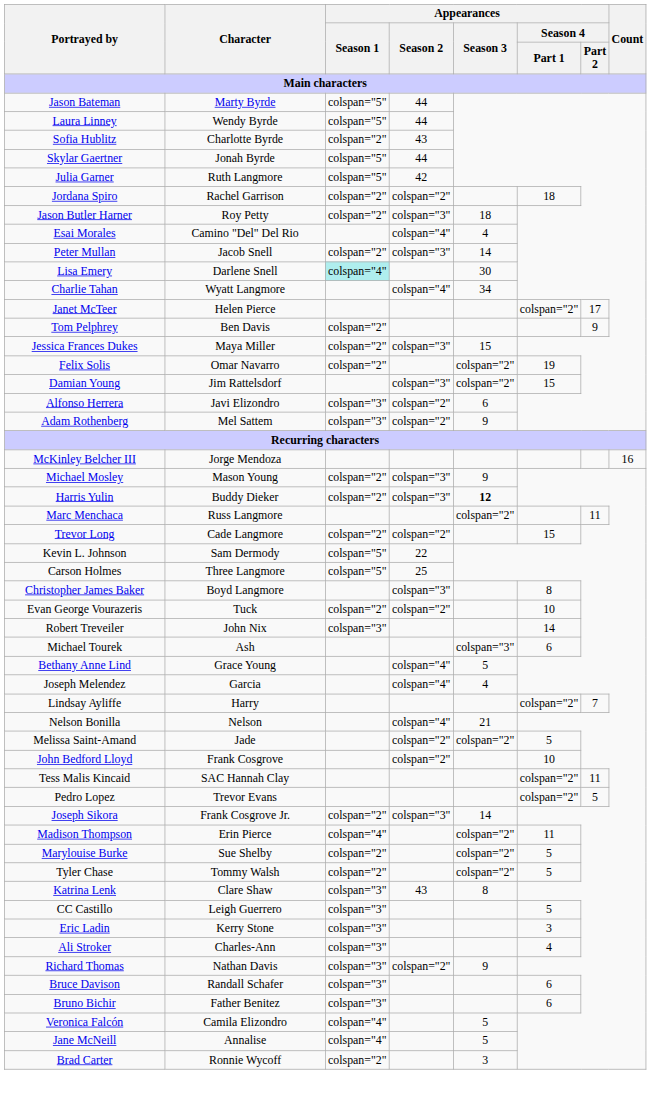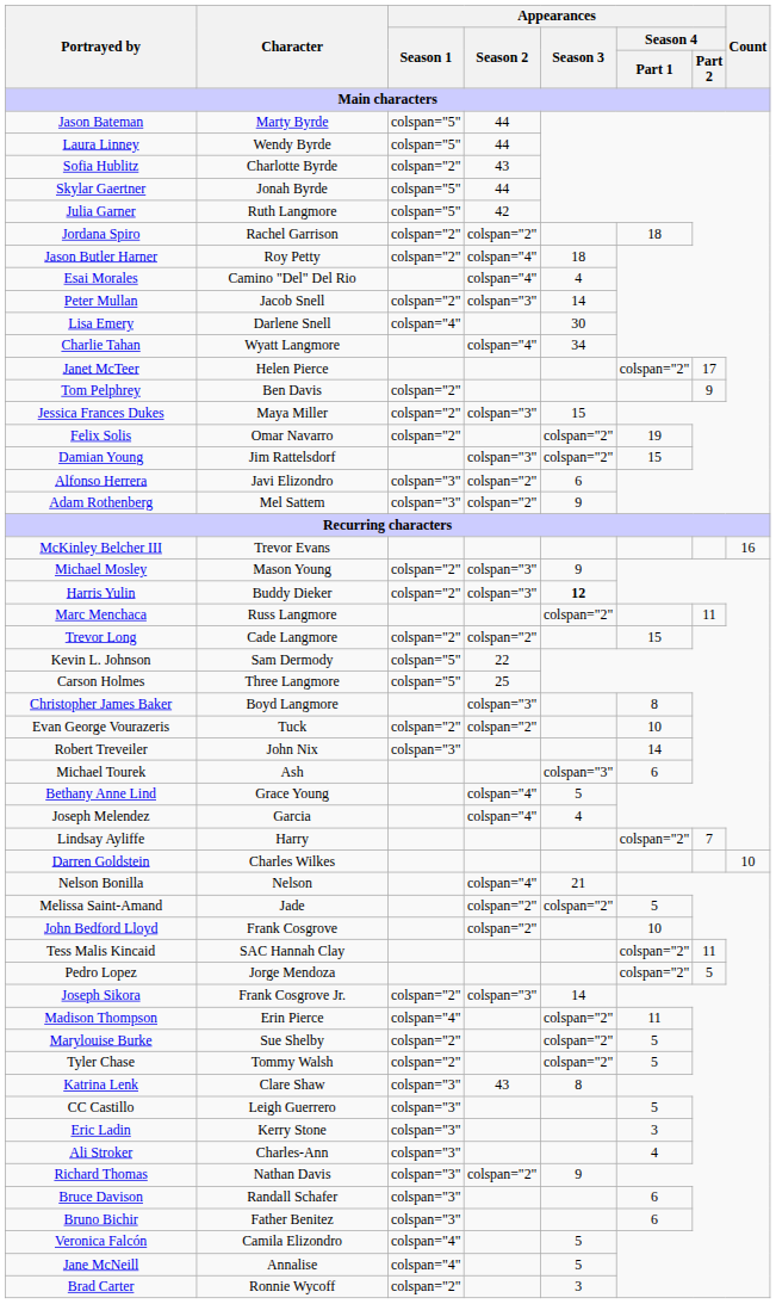Jason Butler Harner | Appearances / Season 2: colspan="3" -> colspan="4"
Lisa Emery | Appearances / Season 1: paleturquoise background -> no background
McKinley Belcher III | Character: Jorge Mendoza -> Trevor Evans
+ row: Darren Goldstein | Charles Wilkes | 10
Pedro Lopez | Character: Trevor Evans -> Jorge Mendoza
